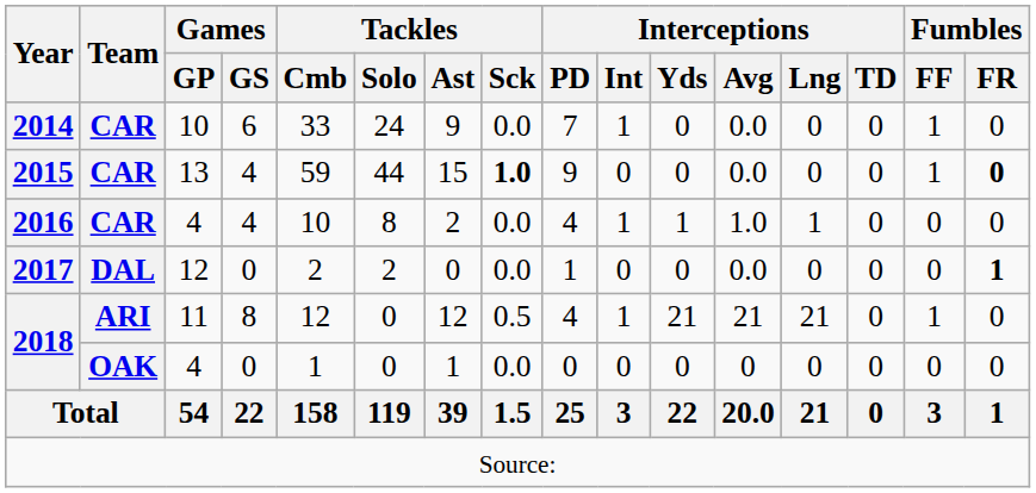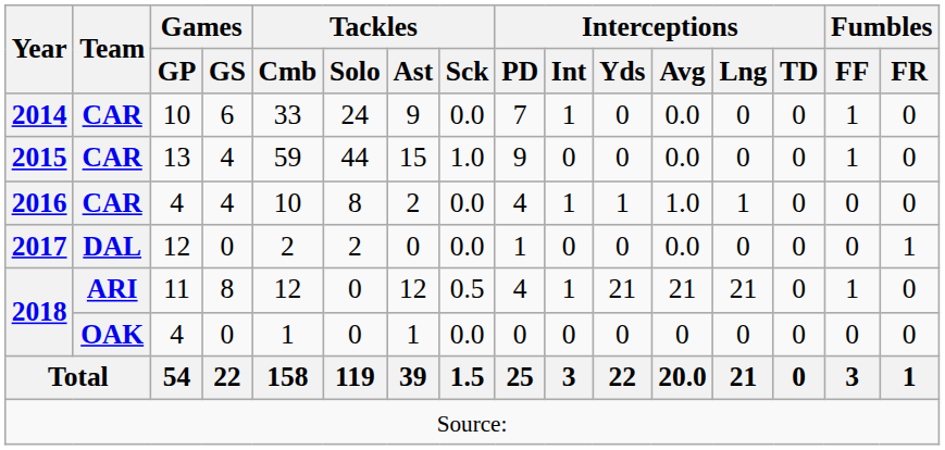2015 | Tackles / Sck: bold -> normal
2015 | Fumbles / FR: bold -> normal
2017 | Fumbles / FR: bold -> normal
